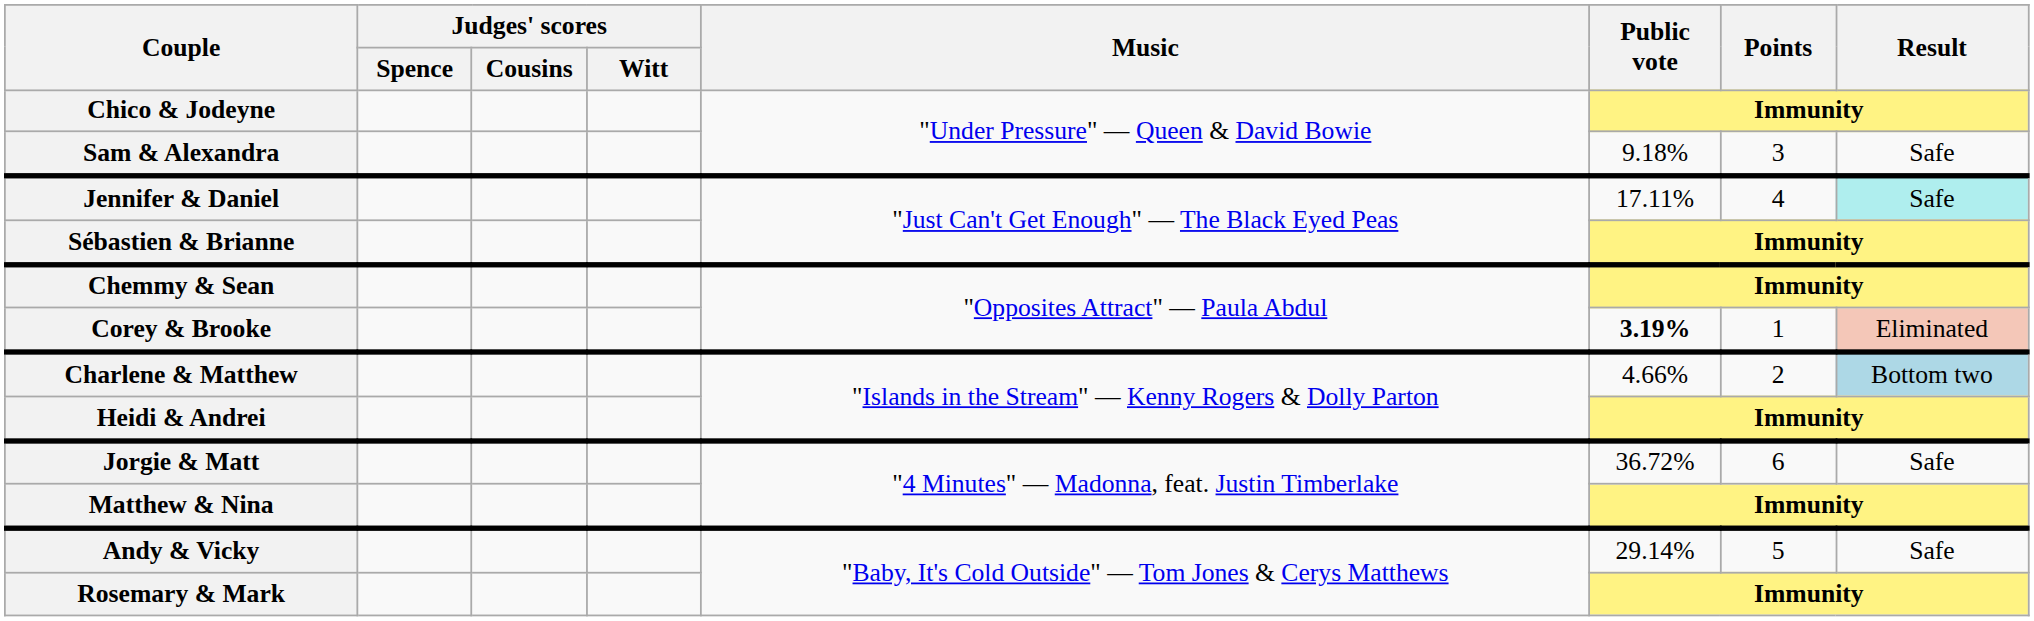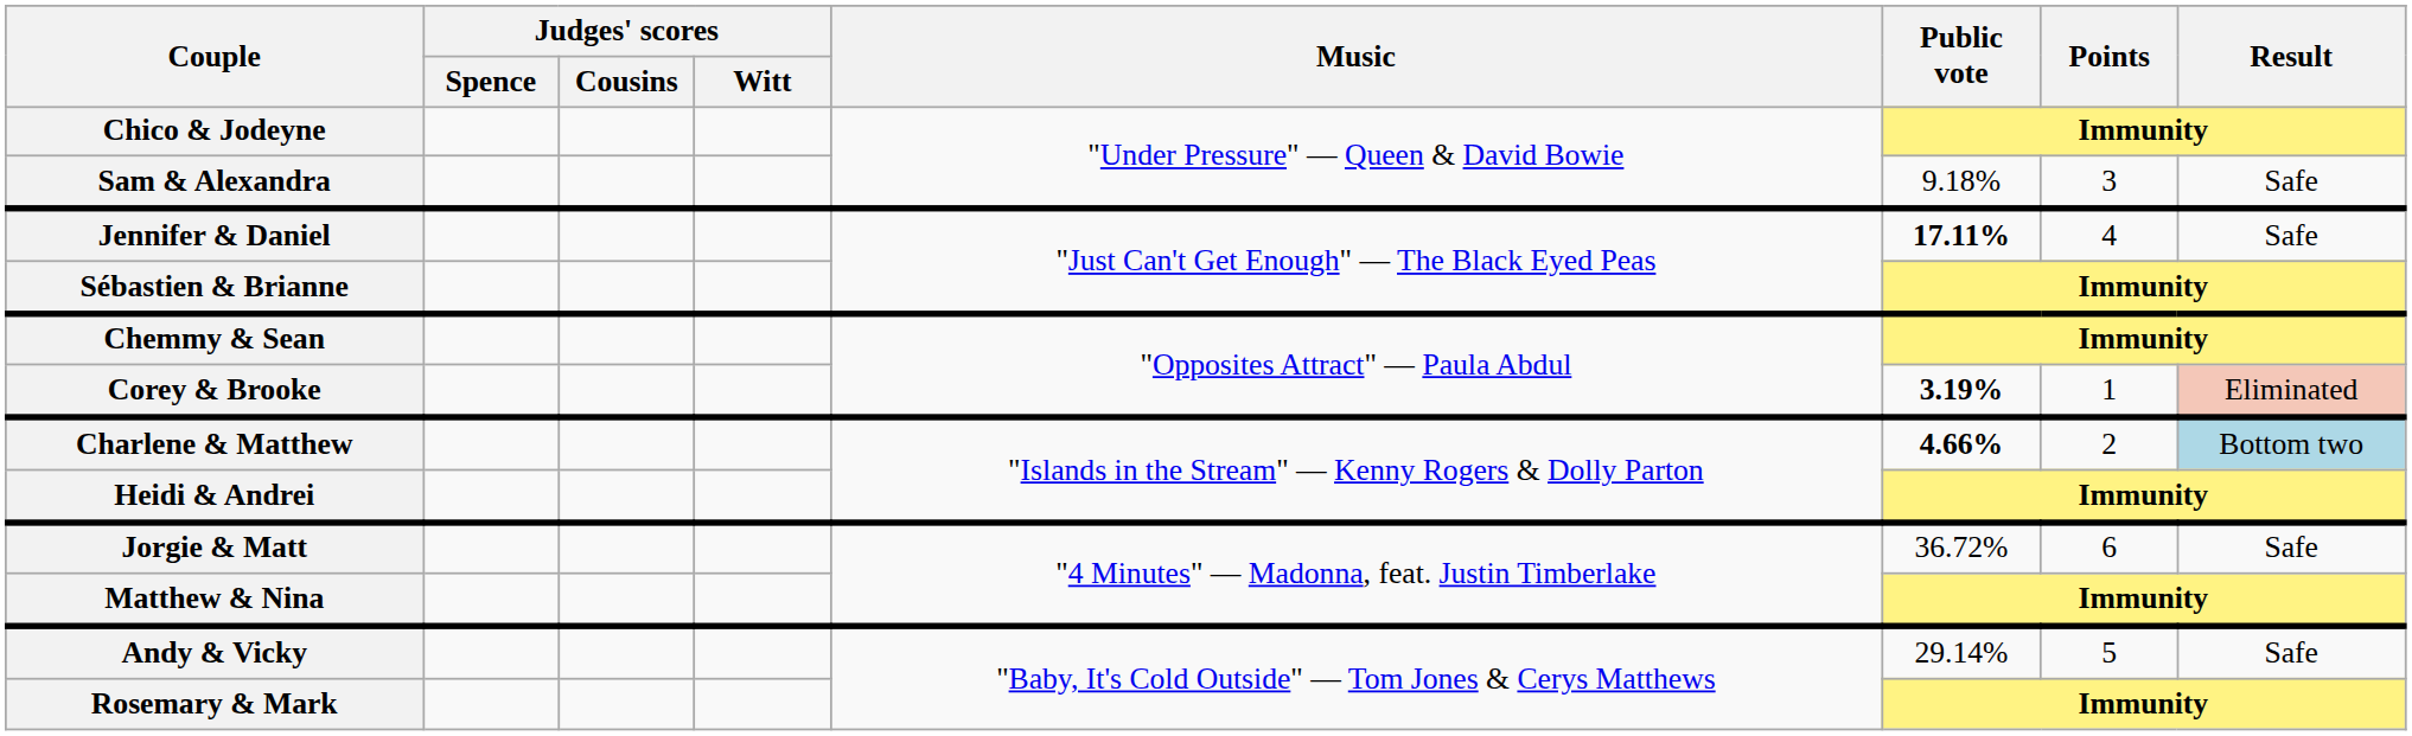Jennifer & Daniel | Public vote: normal -> bold
Jennifer & Daniel | Result: paleturquoise background -> no background
Charlene & Matthew | Public vote: normal -> bold
